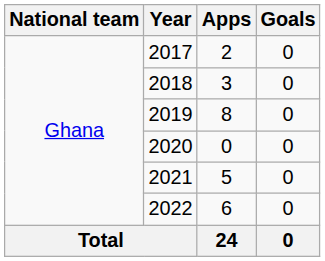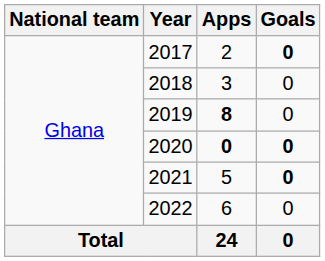2017 | Goals: normal -> bold
2019 | Apps: normal -> bold
2020 | Apps: normal -> bold
2020 | Goals: normal -> bold
2021 | Goals: normal -> bold
